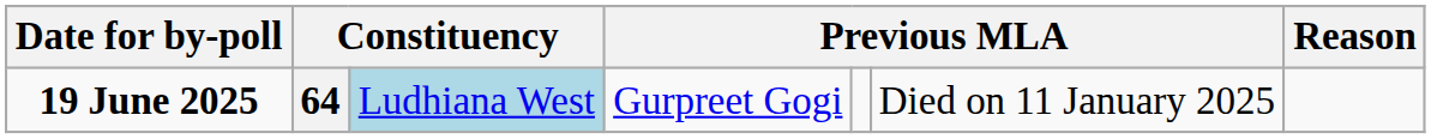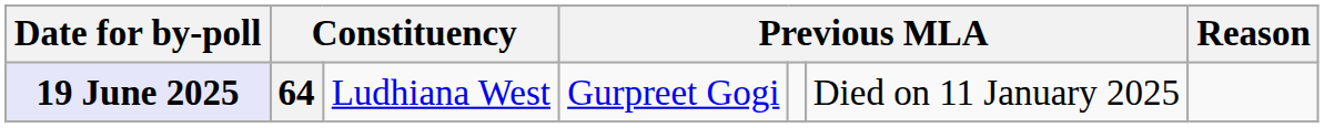64 | Date for by-poll: no background -> lavender background
64 | column 3: lightblue background -> no background
